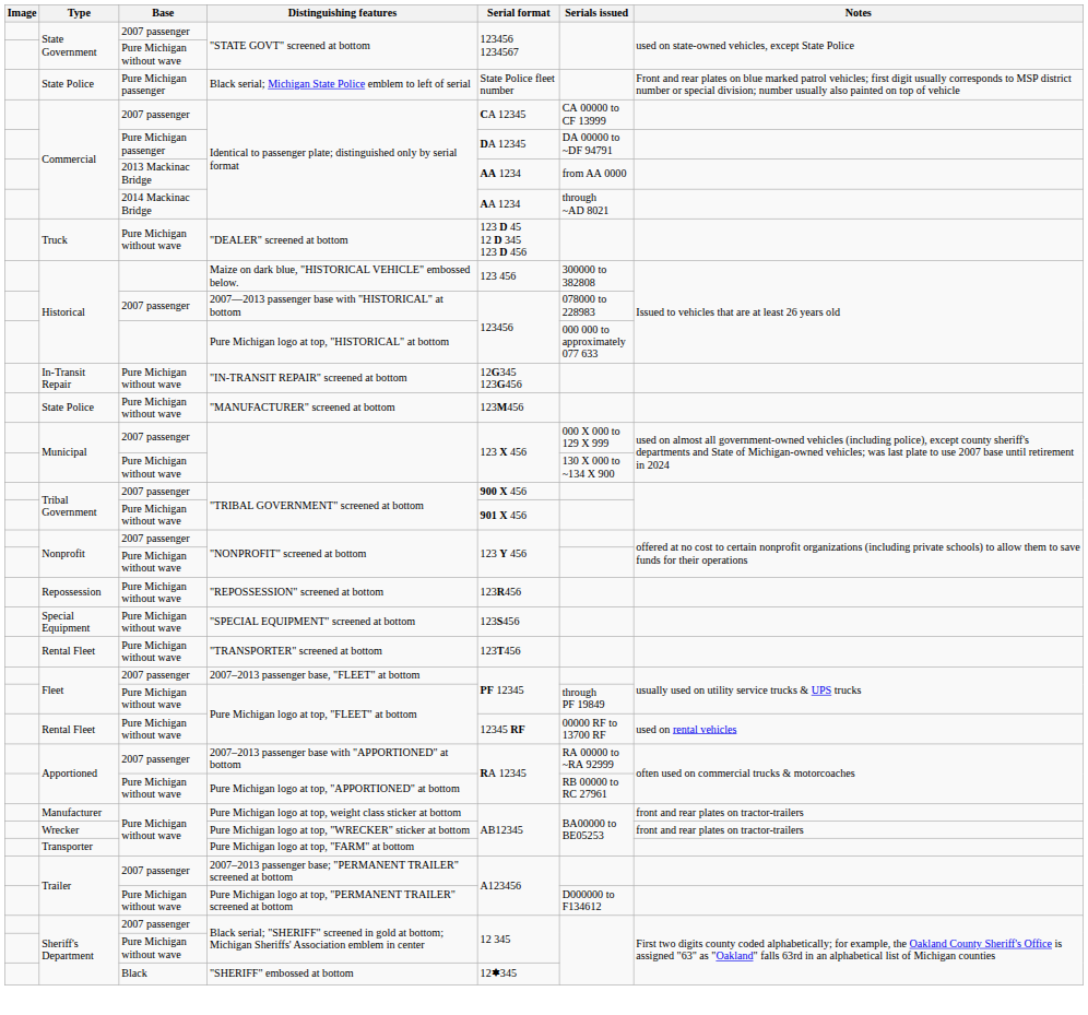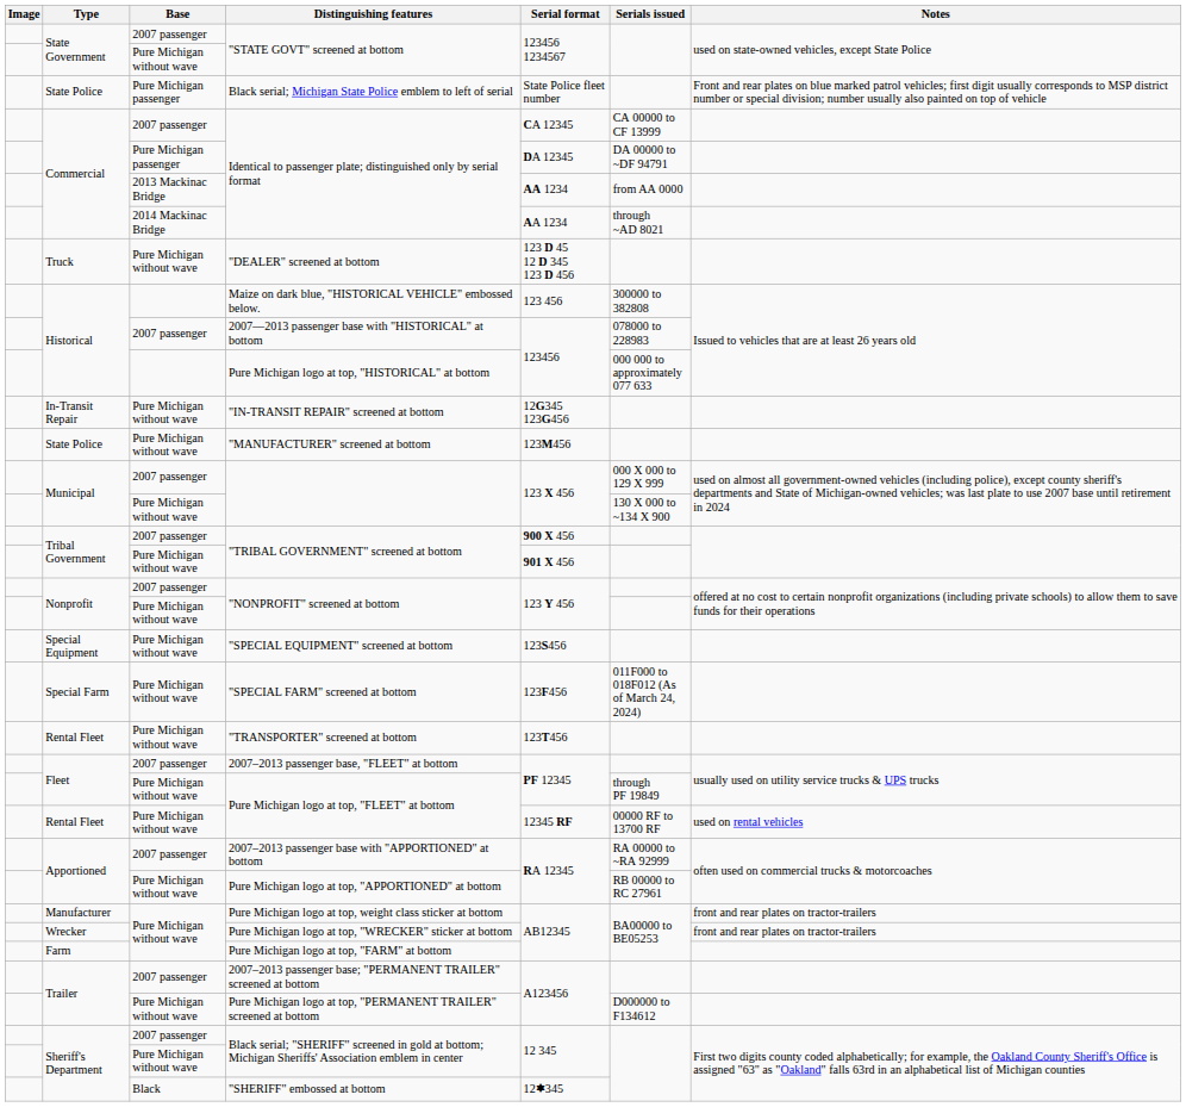- row: Repossession | Pure Michigan without wave | "REPOSSESSION" screened at bottom | 123R456
+ row: Special Farm | Pure Michigan without wave | "SPECIAL FARM" screened at bottom | 123F456 | 011F000 to 018F012 (As of March 24, 2024)
Pure Michigan logo at top, "FARM" at bottom | Type: Transporter -> Farm
